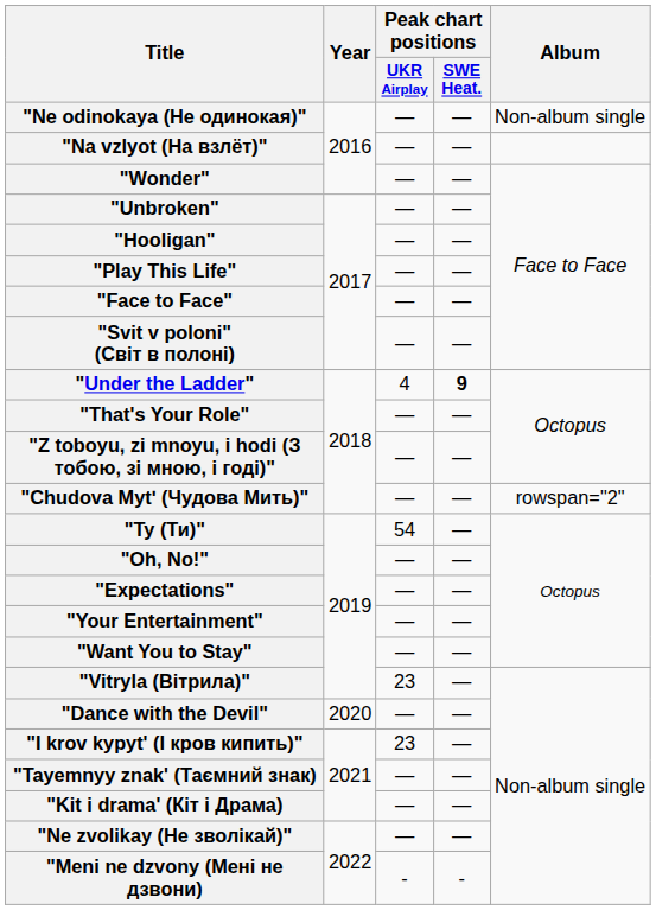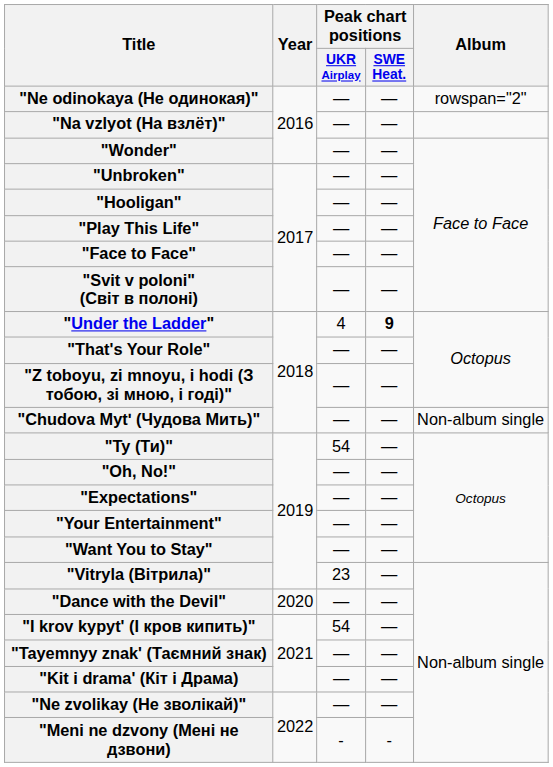"Ne odinokaya (Не одинокая)" | Album: Non-album single -> rowspan="2"
"Chudova Mytʹ (Чудова Мить)" | Album: rowspan="2" -> Non-album single
"I krov kypyt' (І кров кипить)" | Peak chart positions / UKR Airplay: 23 -> 54
